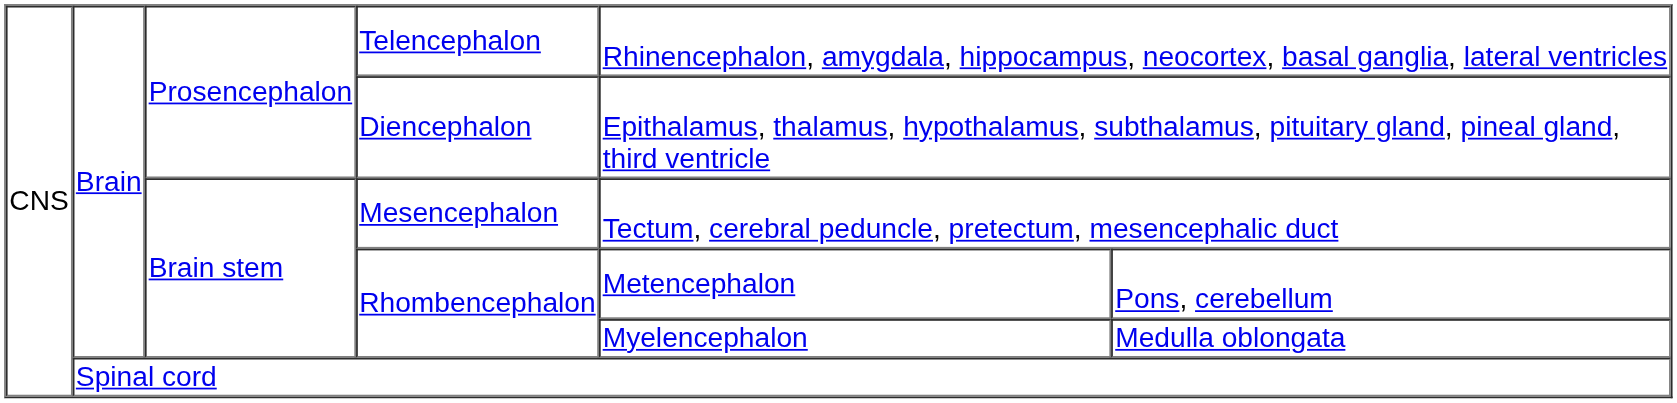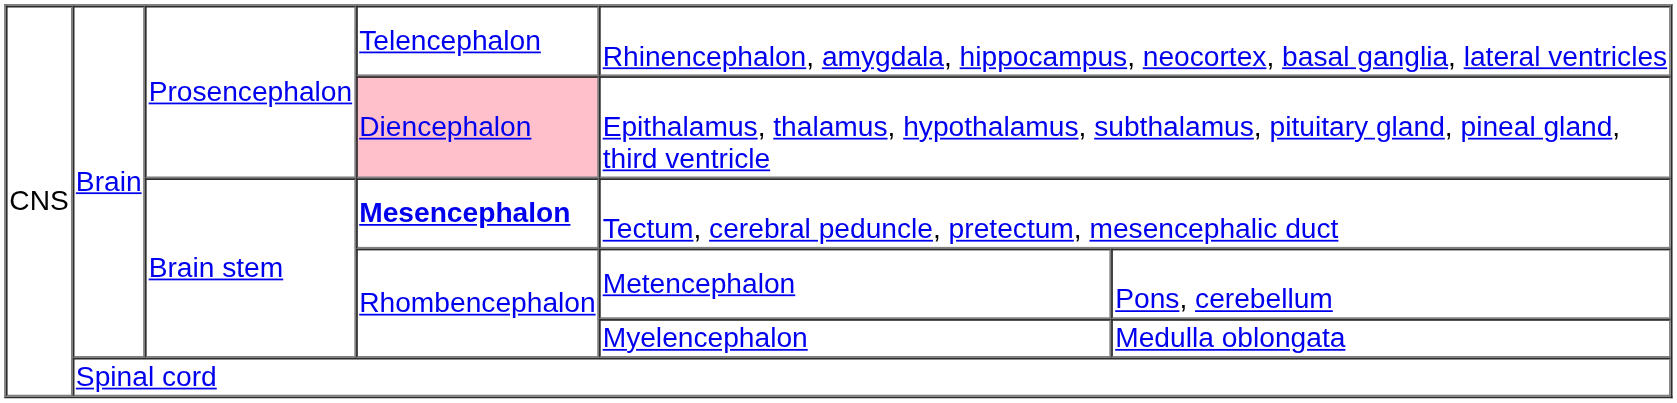Diencephalon | column 4: no background -> pink background
Mesencephalon | column 4: normal -> bold
